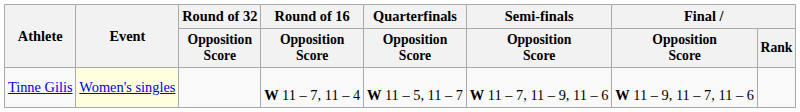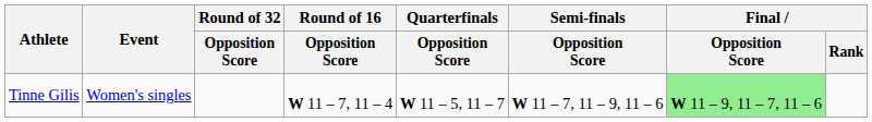Tinne Gilis | Event: lightyellow background -> no background
Tinne Gilis | Final / Opposition Score: no background -> lightgreen background
